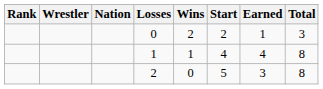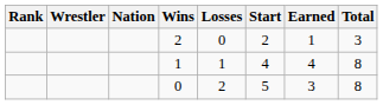columns swapped: Wins <-> Losses
